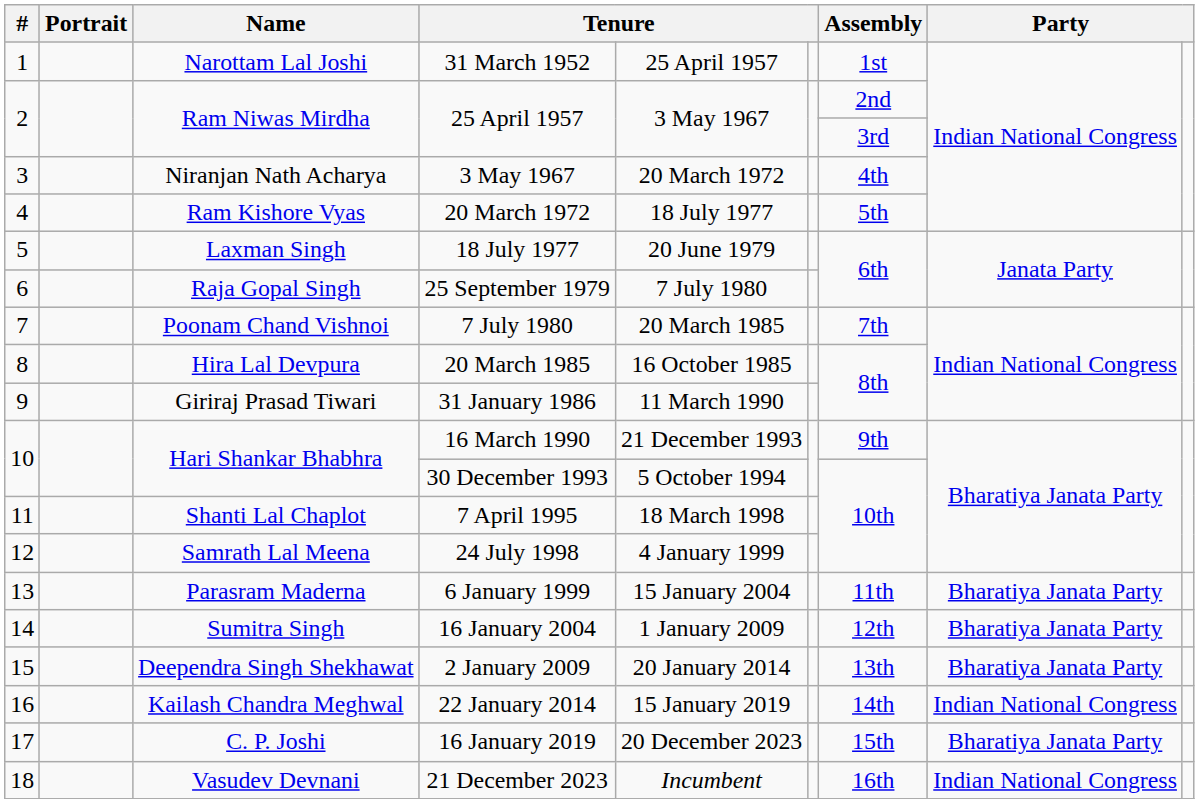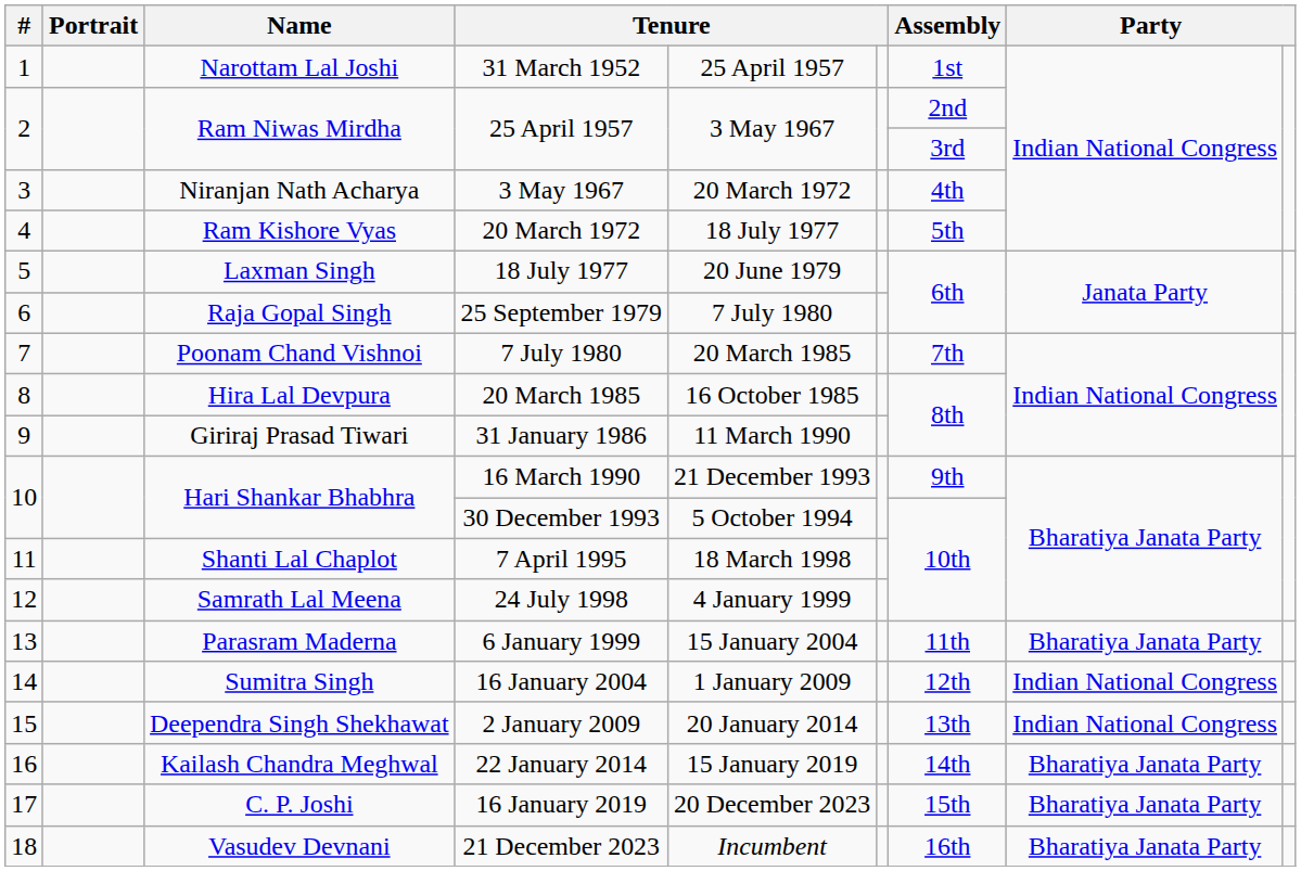16 January 2004 | column 8: Bharatiya Janata Party -> Indian National Congress
2 January 2009 | column 8: Bharatiya Janata Party -> Indian National Congress
22 January 2014 | column 8: Indian National Congress -> Bharatiya Janata Party
21 December 2023 | column 8: Indian National Congress -> Bharatiya Janata Party
